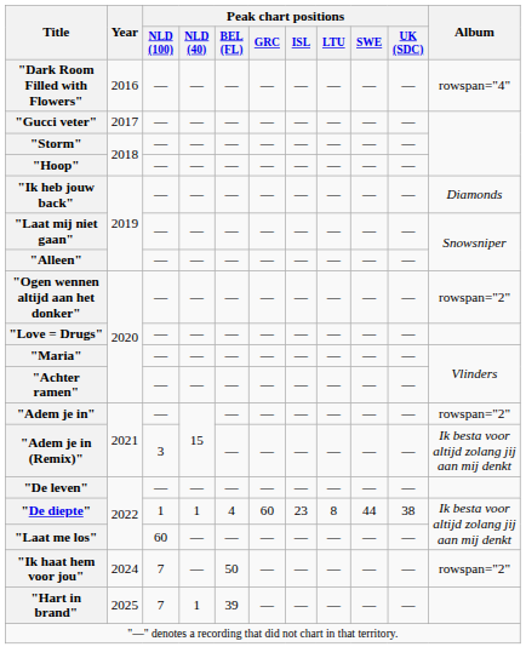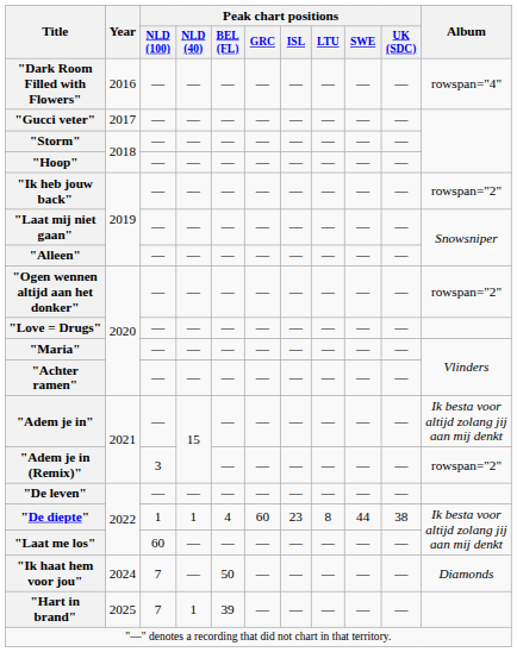"Ik heb jouw back" | Album: Diamonds -> rowspan="2"
"Adem je in" | Album: rowspan="2" -> Ik besta voor altijd zolang jij aan mij denkt
"Adem je in (Remix)" | Album: Ik besta voor altijd zolang jij aan mij denkt -> rowspan="2"
"Ik haat hem voor jou" | Album: rowspan="2" -> Diamonds
